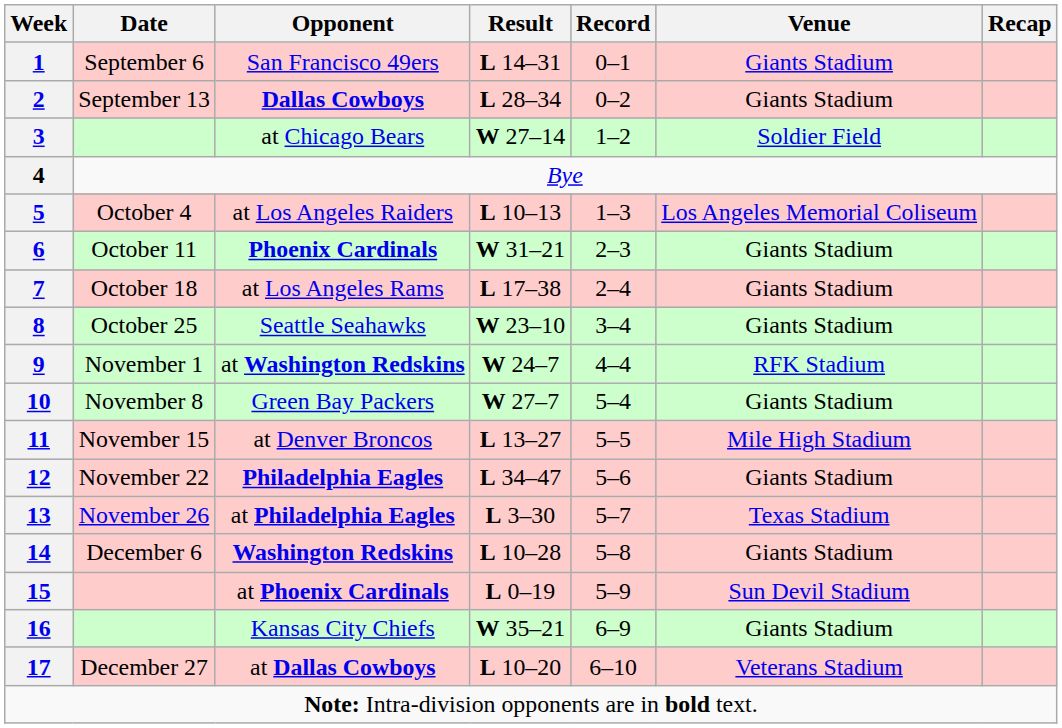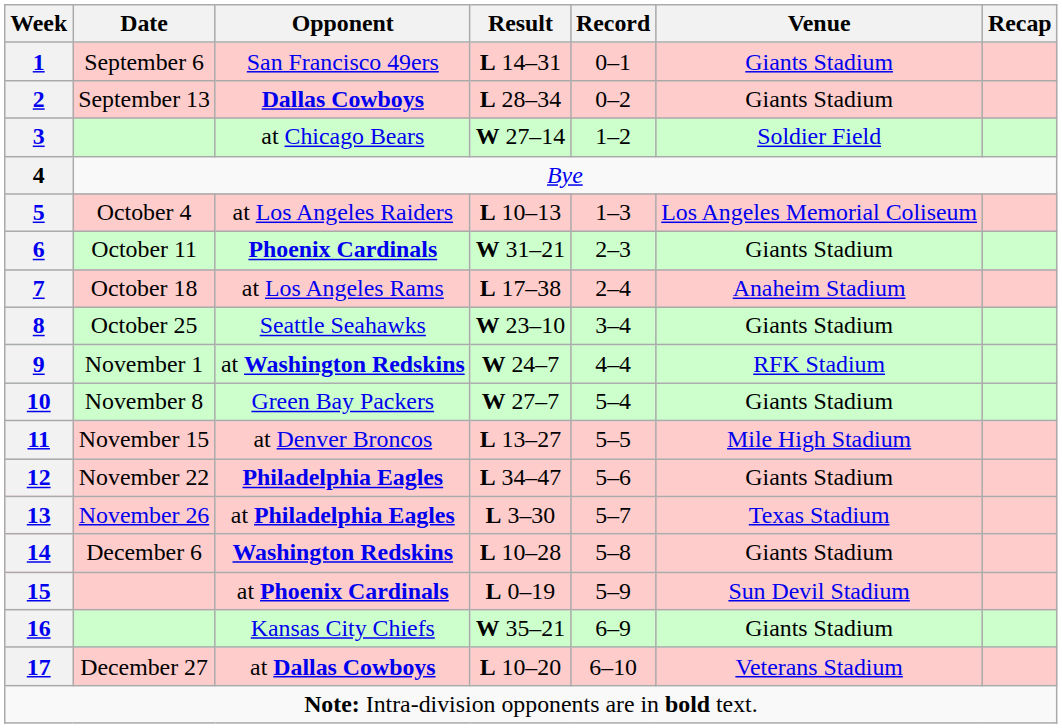7 | Venue: Giants Stadium -> Anaheim Stadium
